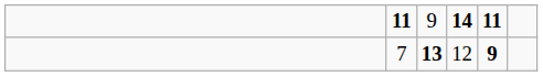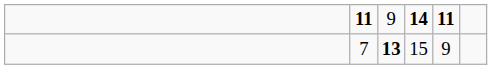row 2 | column 4: 12 -> 15
row 2 | column 5: bold -> normal
